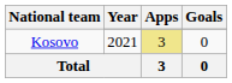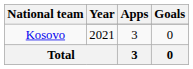2021 | Apps: khaki background -> no background
